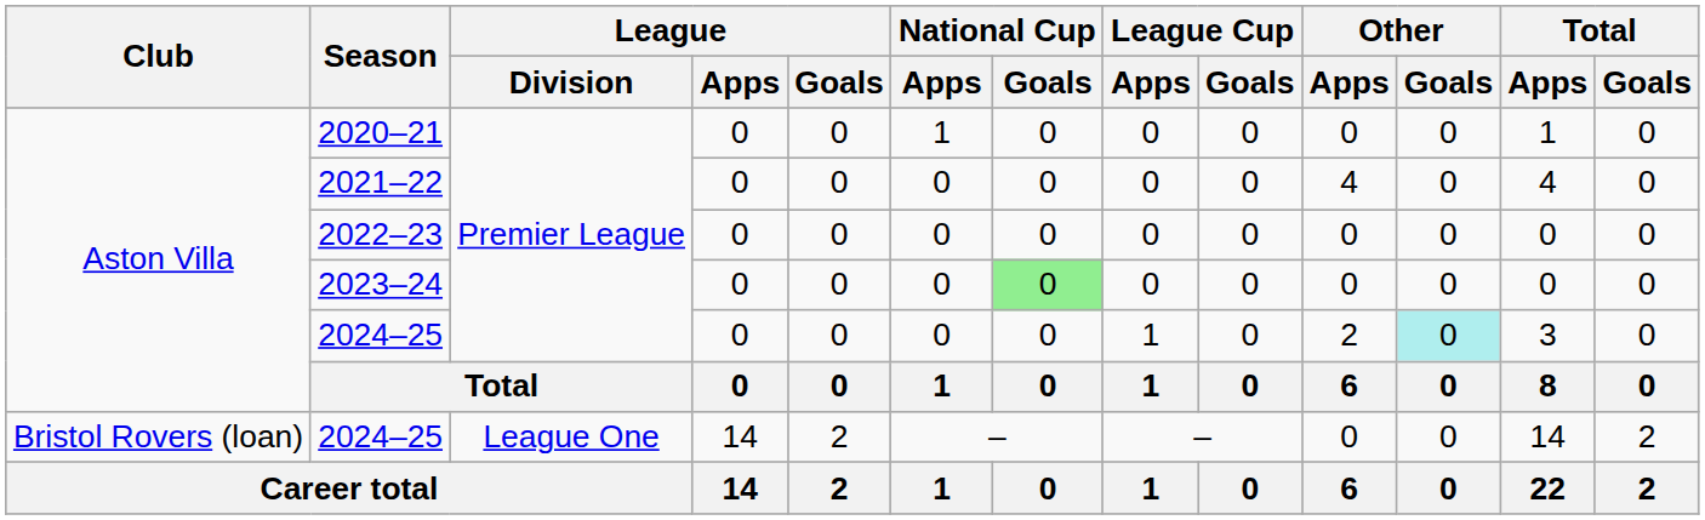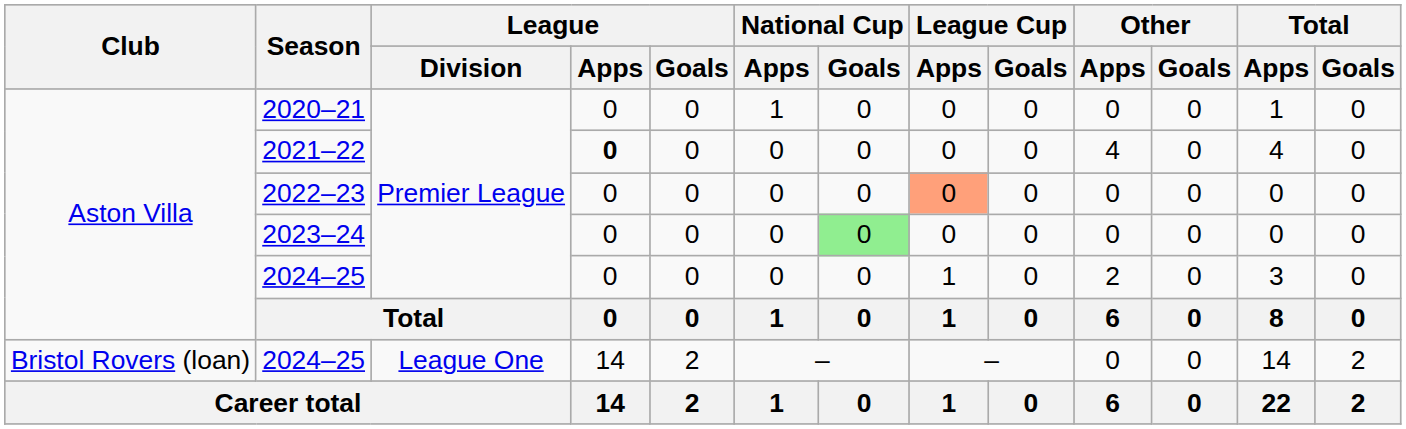2021–22 | League / Apps: normal -> bold
2022–23 | League Cup / Apps: no background -> lightsalmon background
Aston Villa / 2024–25 | Other / Goals: paleturquoise background -> no background
